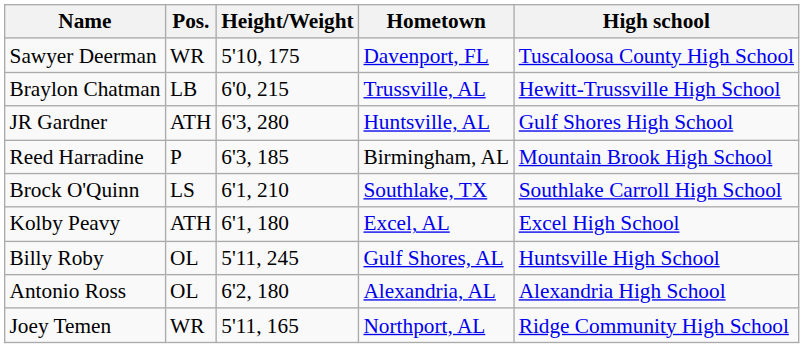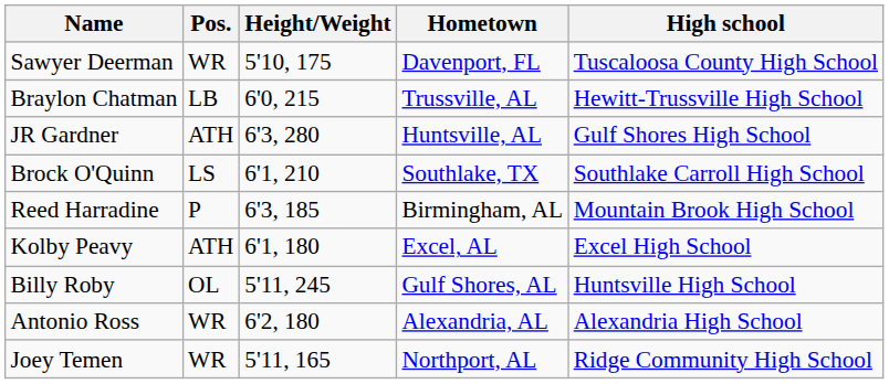rows swapped: Reed Harradine <-> Brock O'Quinn
Antonio Ross | Pos.: OL -> WR
